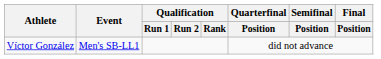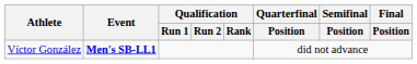Víctor González | Event: normal -> bold
